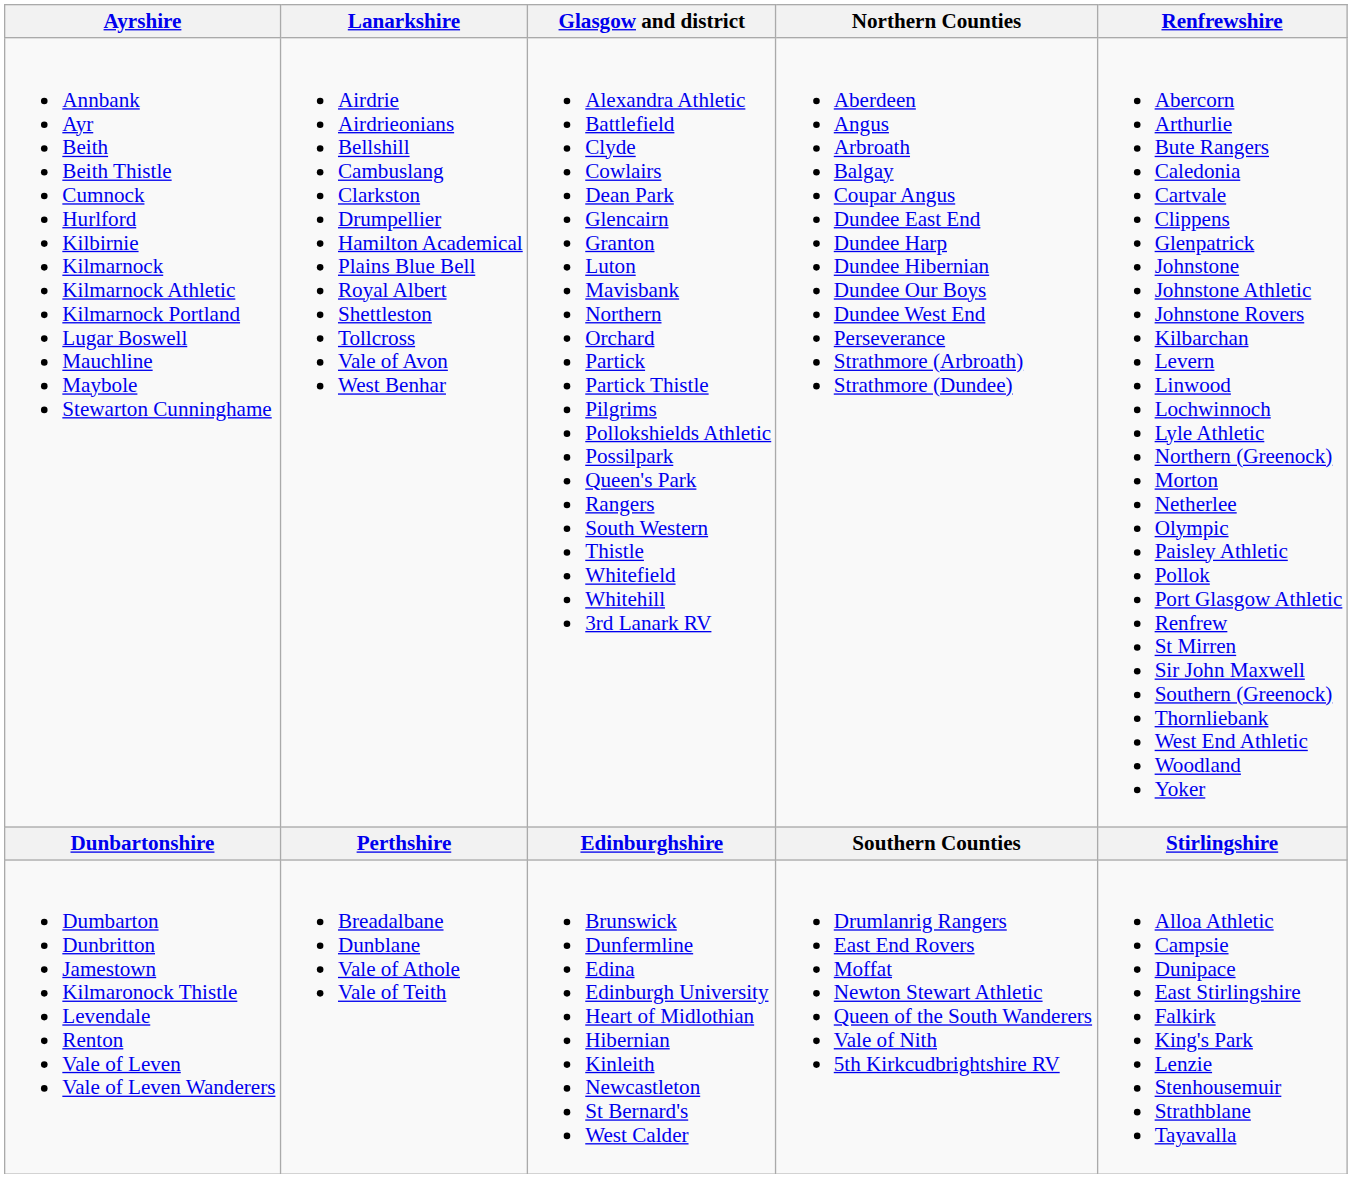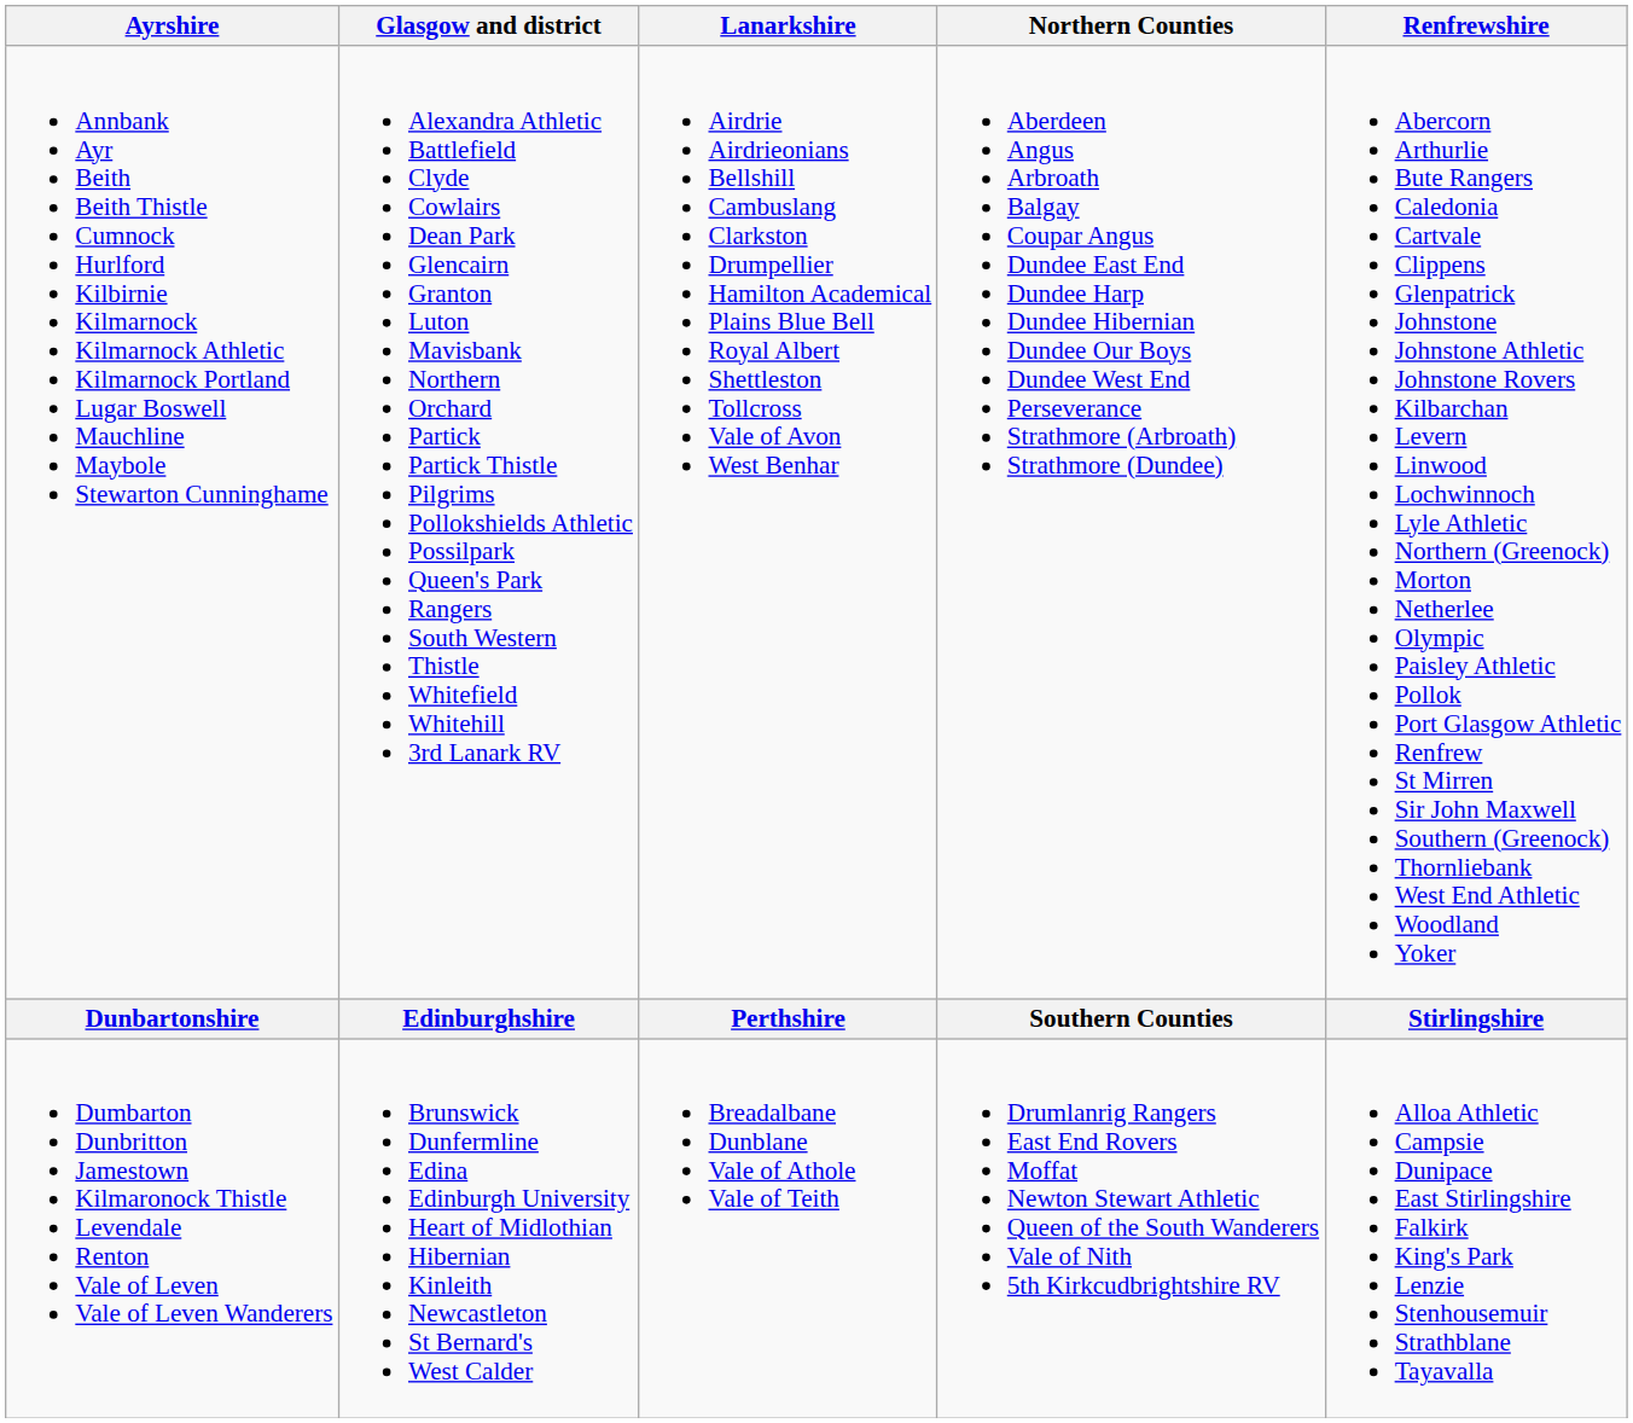columns swapped: Glasgow and district <-> Lanarkshire
